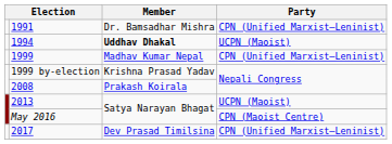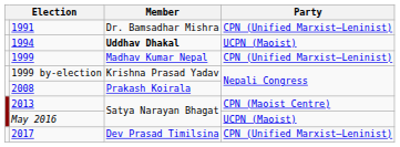2013 | Party: UCPN (Maoist) -> CPN (Maoist Centre)
May 2016 | Party: CPN (Maoist Centre) -> UCPN (Maoist)
